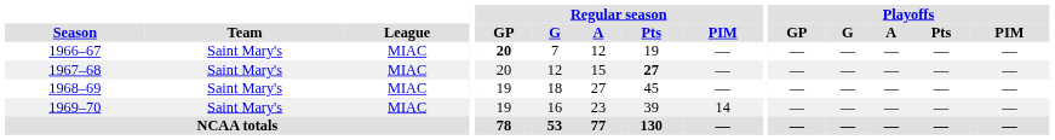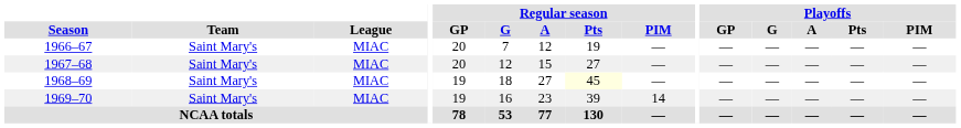1966–67 | Regular season / GP: bold -> normal
1967–68 | Regular season / Pts: bold -> normal
1968–69 | Regular season / Pts: no background -> lightyellow background
